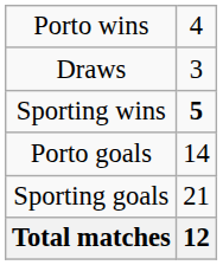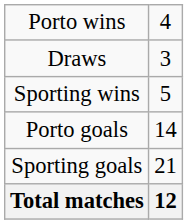Sporting wins | column 2: bold -> normal
